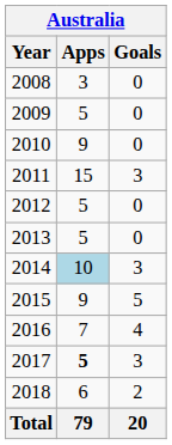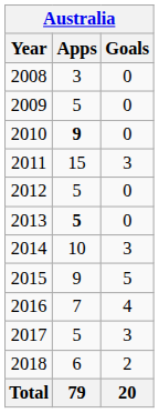2010 | Apps: normal -> bold
2013 | Apps: normal -> bold
2014 | Apps: lightblue background -> no background
2017 | Apps: bold -> normal
